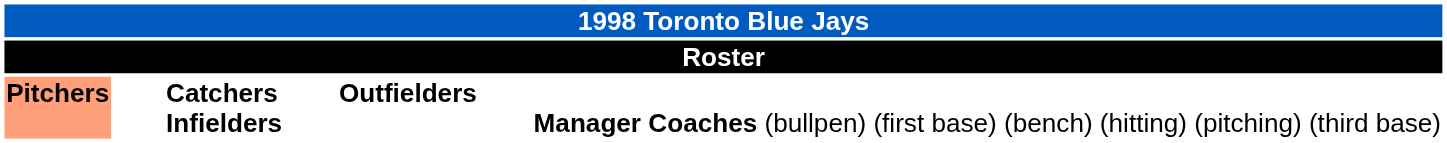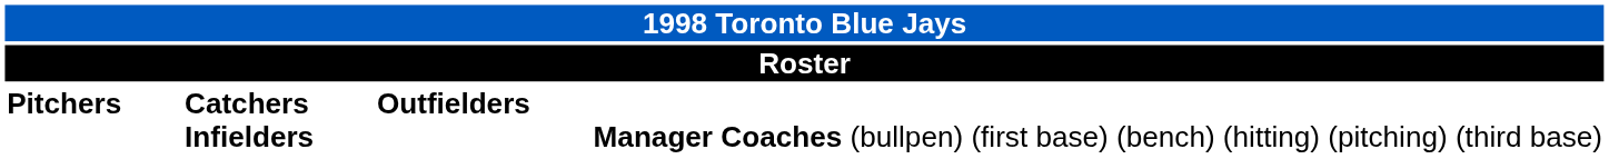Pitchers | column 1: lightsalmon background -> no background
